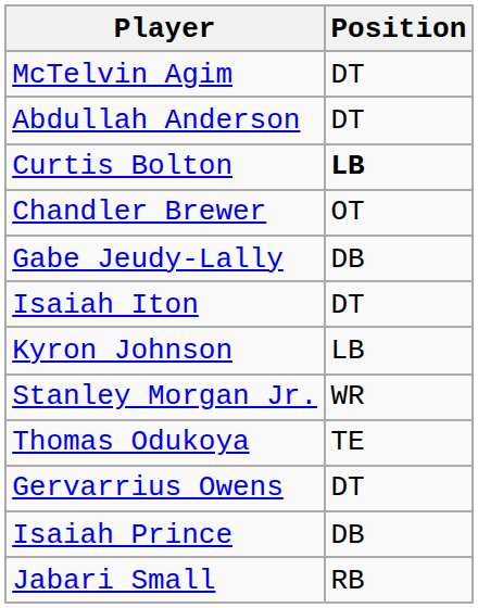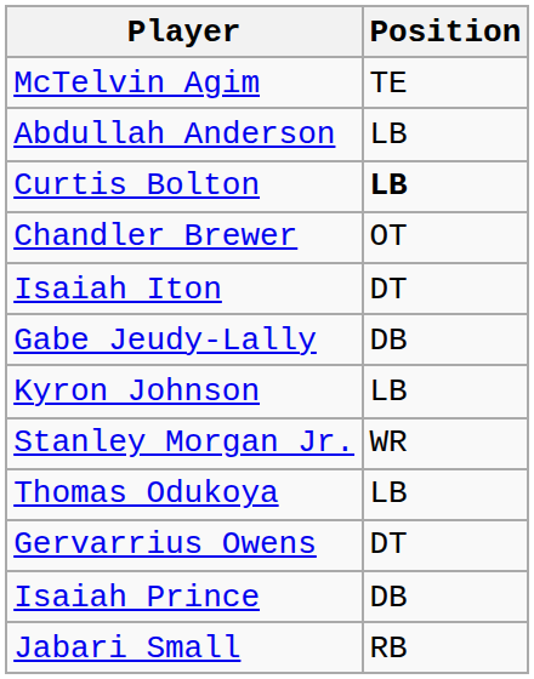McTelvin Agim | Position: DT -> TE
Abdullah Anderson | Position: DT -> LB
rows swapped: Isaiah Iton <-> Gabe Jeudy-Lally
Thomas Odukoya | Position: TE -> LB
